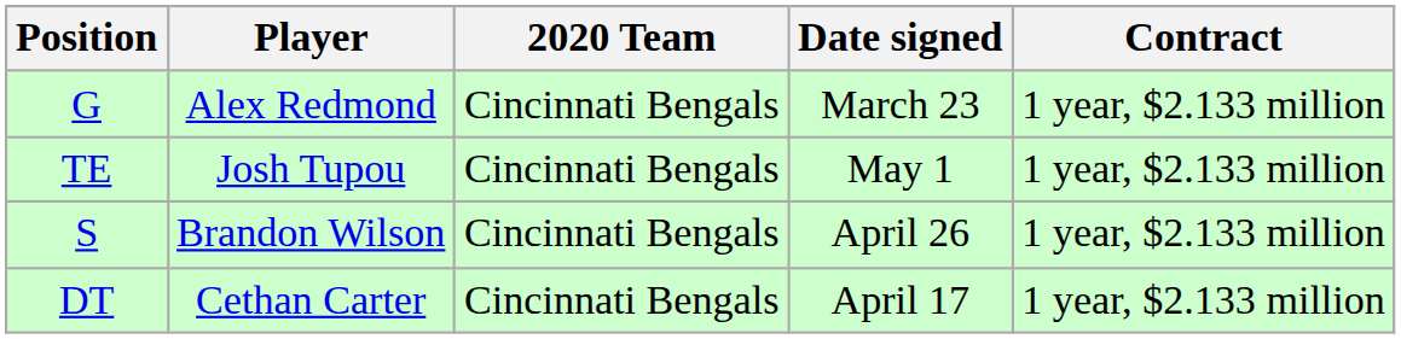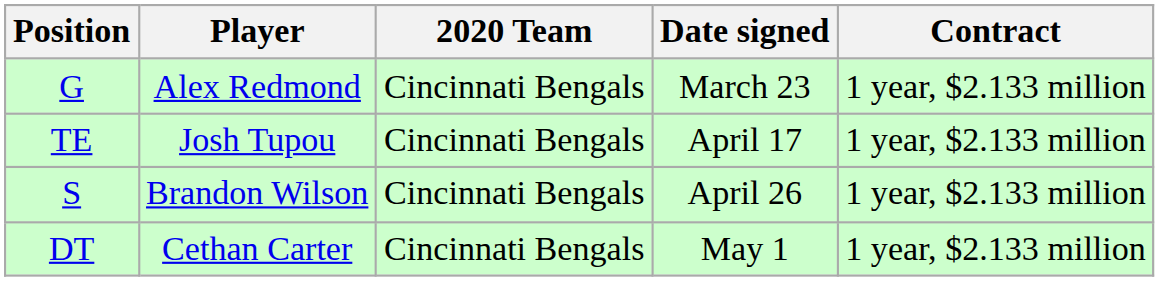TE | Date signed: May 1 -> April 17
DT | Date signed: April 17 -> May 1
